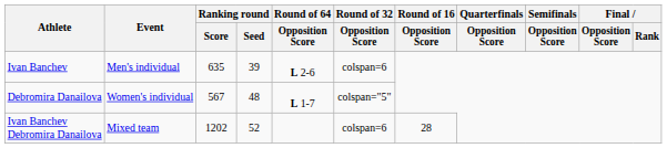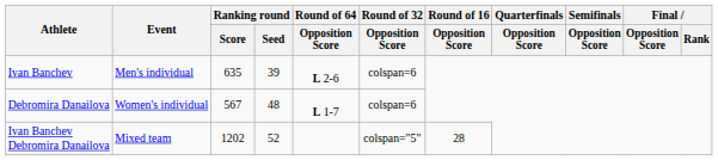Debromira Danailova | Round of 32 / Opposition Score: colspan="5" -> colspan=6
Ivan Banchev Debromira Danailova | Round of 32 / Opposition Score: colspan=6 -> colspan="5"
